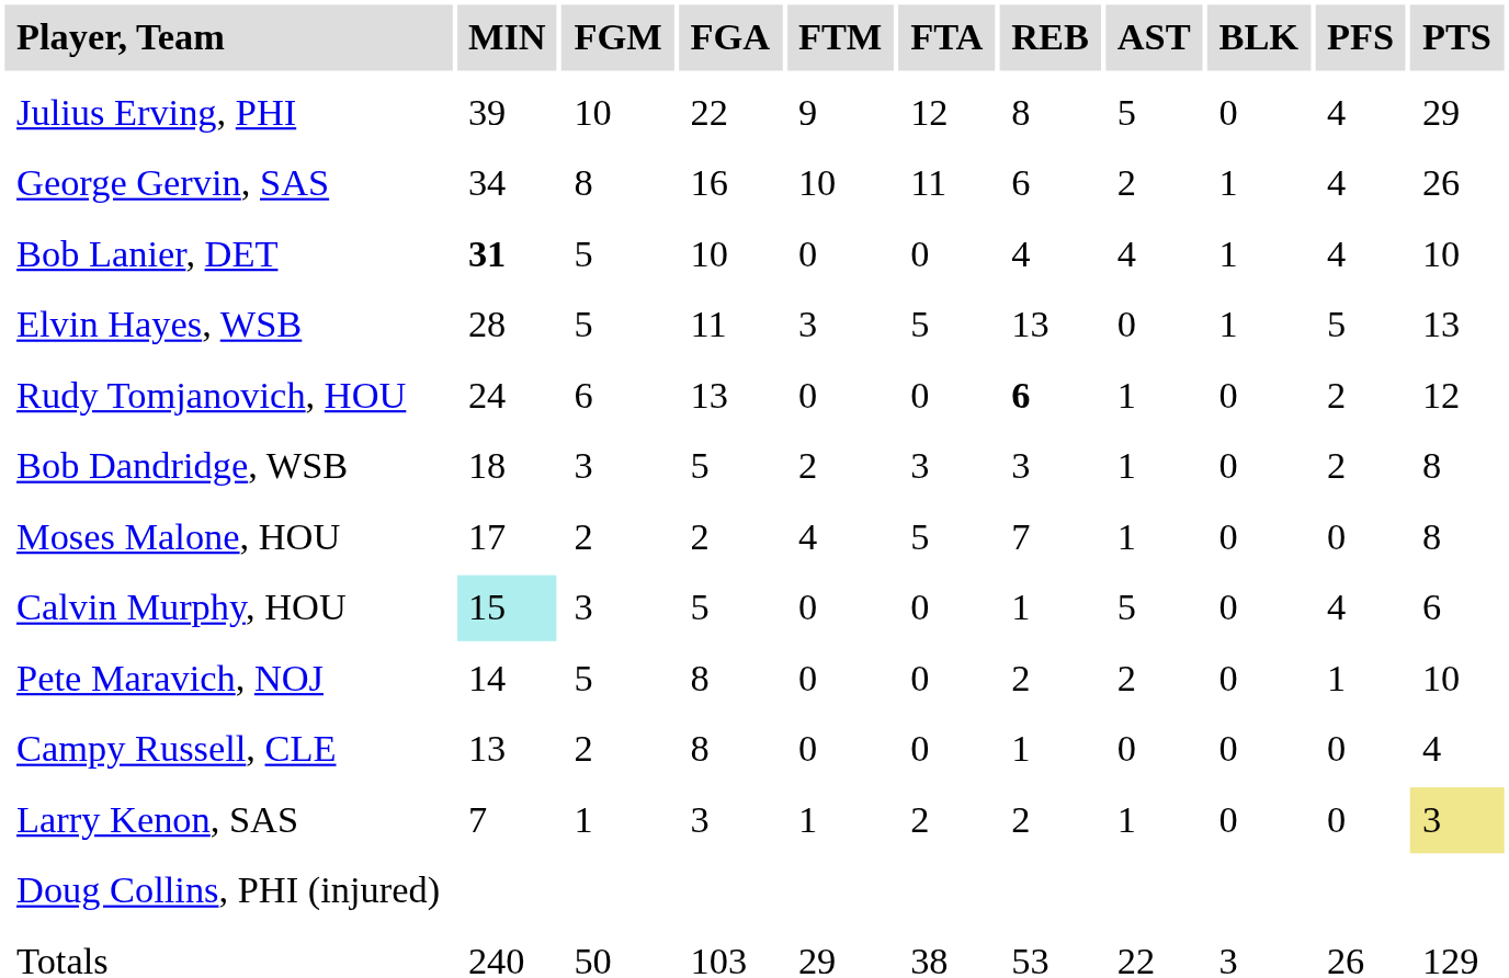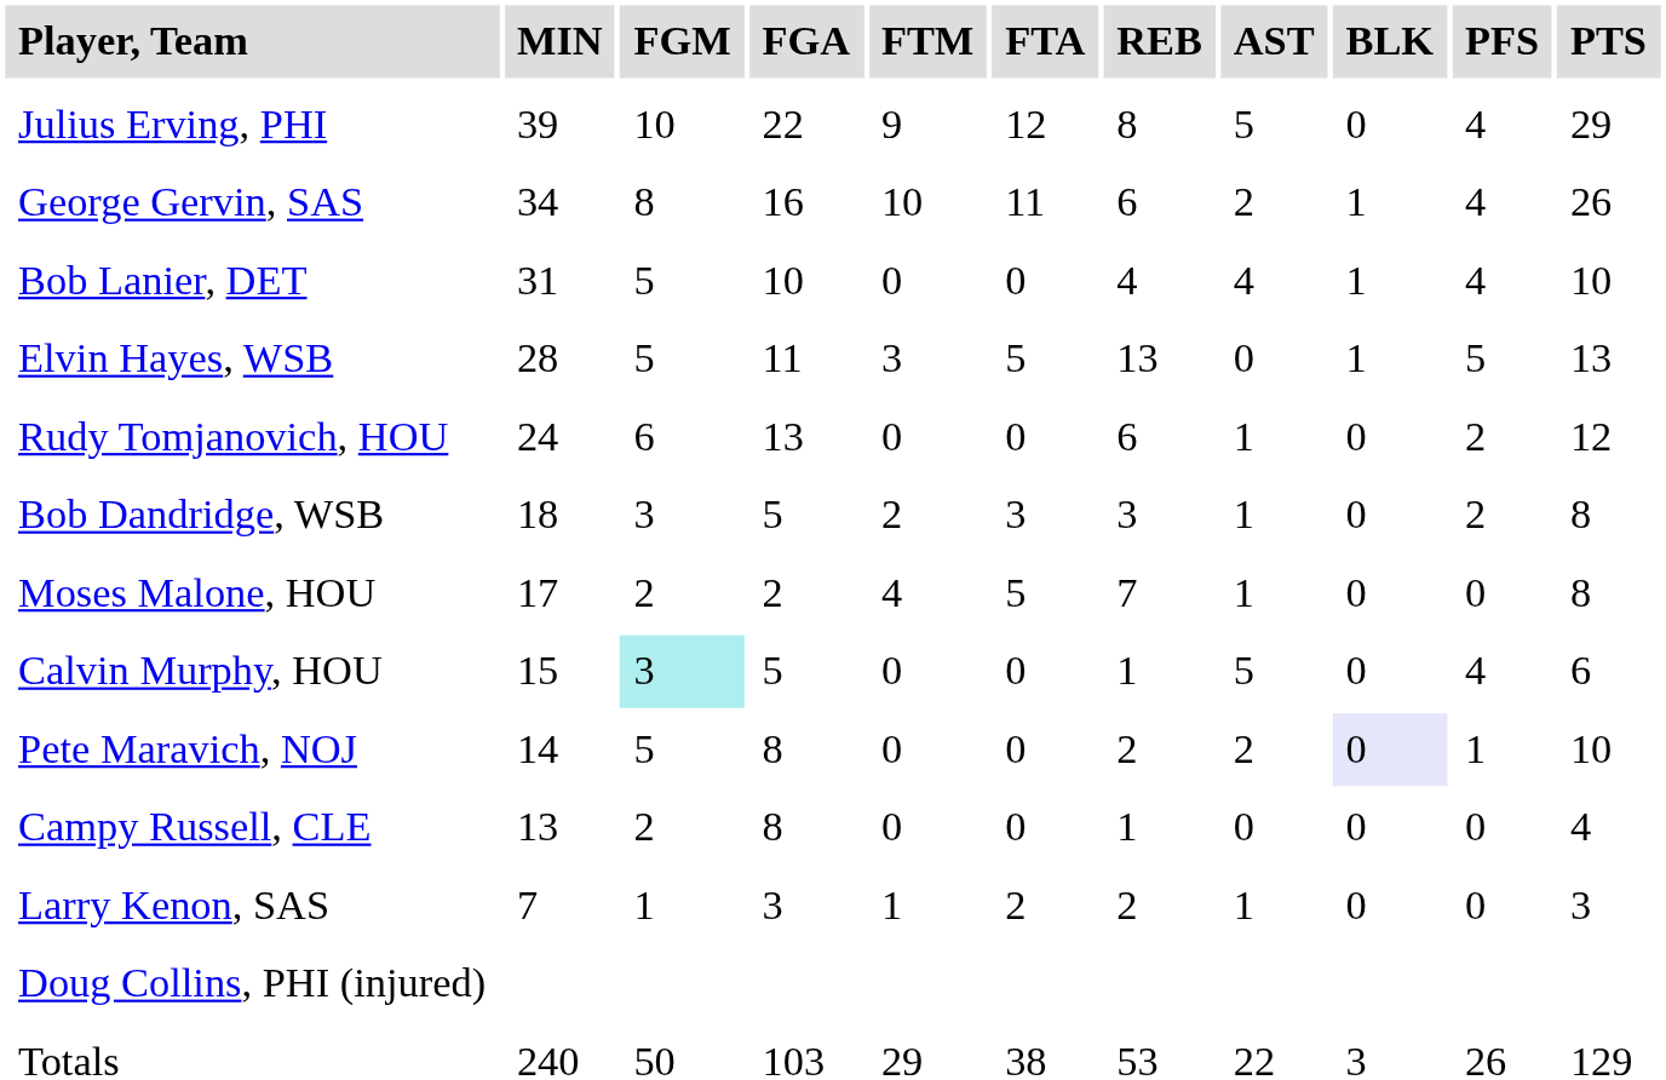Bob Lanier, DET | MIN: bold -> normal
Rudy Tomjanovich, HOU | REB: bold -> normal
Calvin Murphy, HOU | MIN: paleturquoise background -> no background
Calvin Murphy, HOU | FGM: no background -> paleturquoise background
Pete Maravich, NOJ | BLK: no background -> lavender background
Larry Kenon, SAS | PTS: khaki background -> no background
